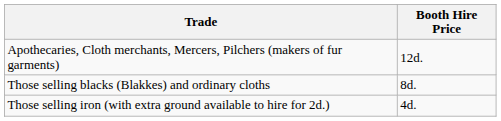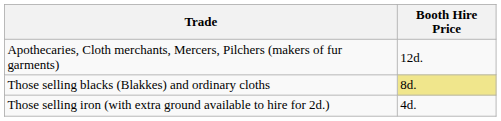Those selling blacks (Blakkes) and ordinary cloths | Booth Hire Price: no background -> khaki background
